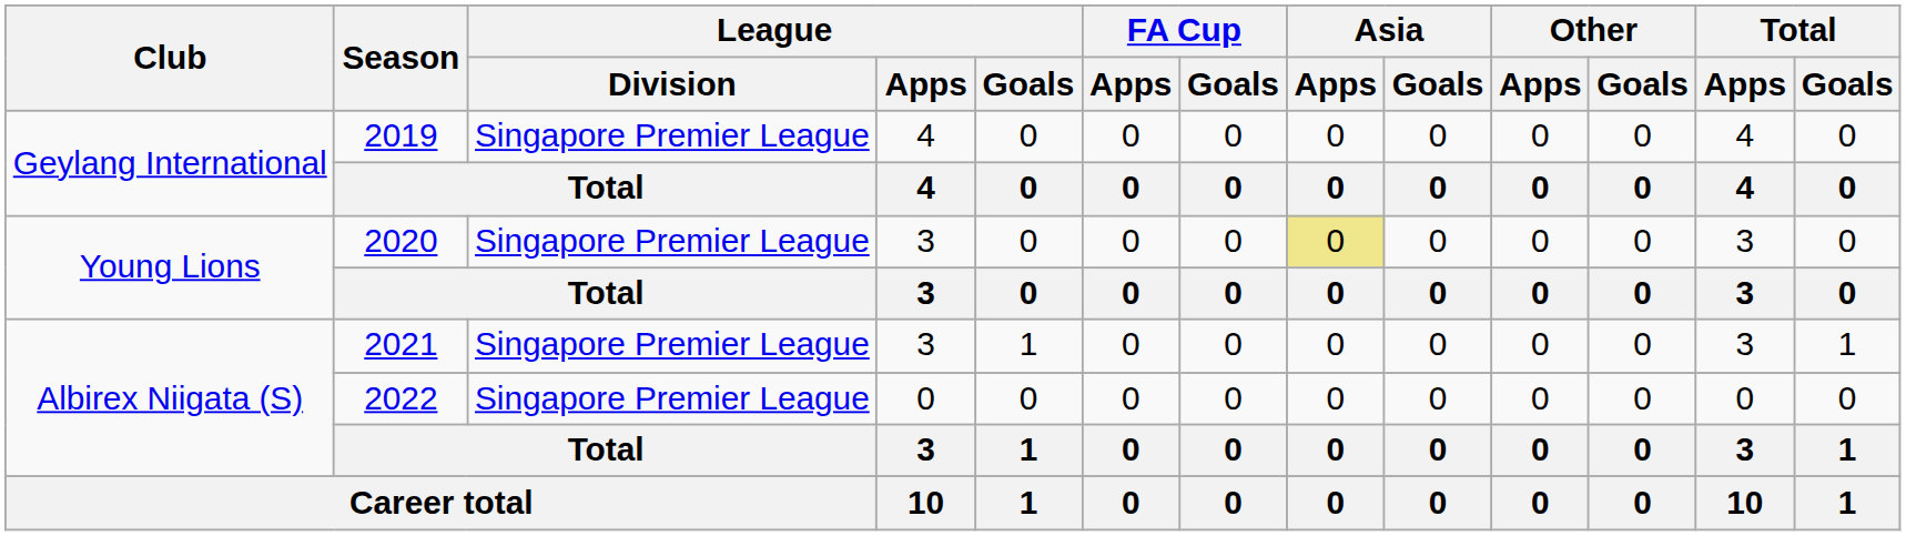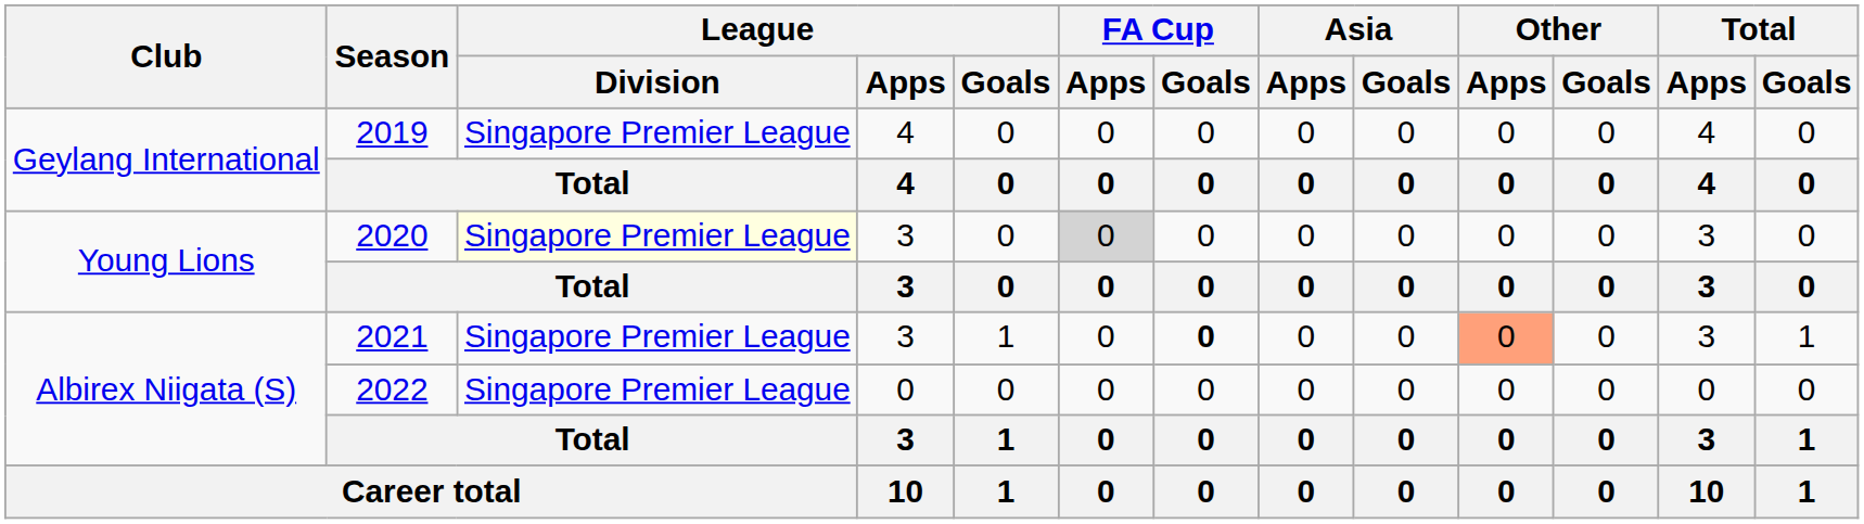2020 | League / Division: no background -> lightyellow background
2020 | FA Cup / Apps: no background -> lightgrey background
2020 | Asia / Apps: khaki background -> no background
2021 | FA Cup / Goals: normal -> bold
2021 | Other / Apps: no background -> lightsalmon background
